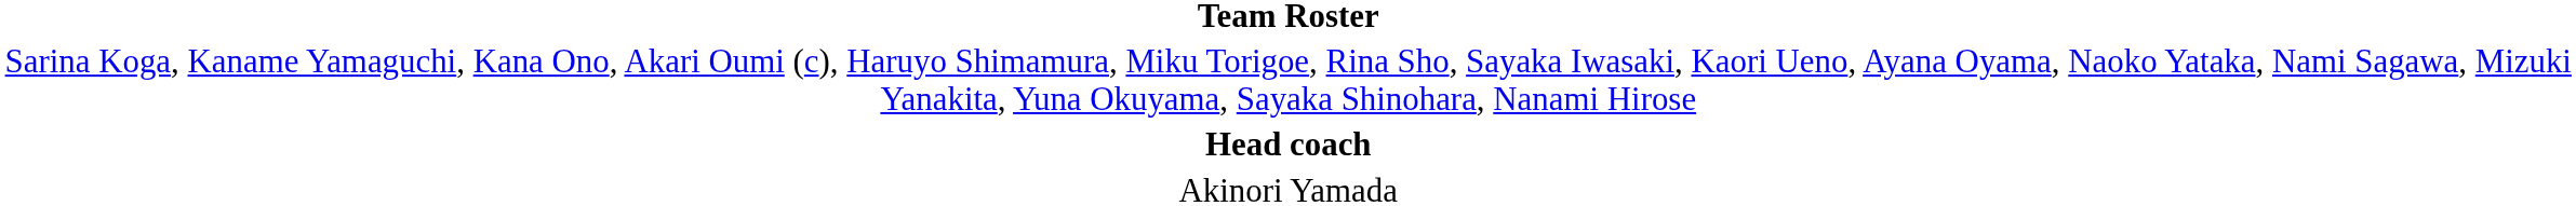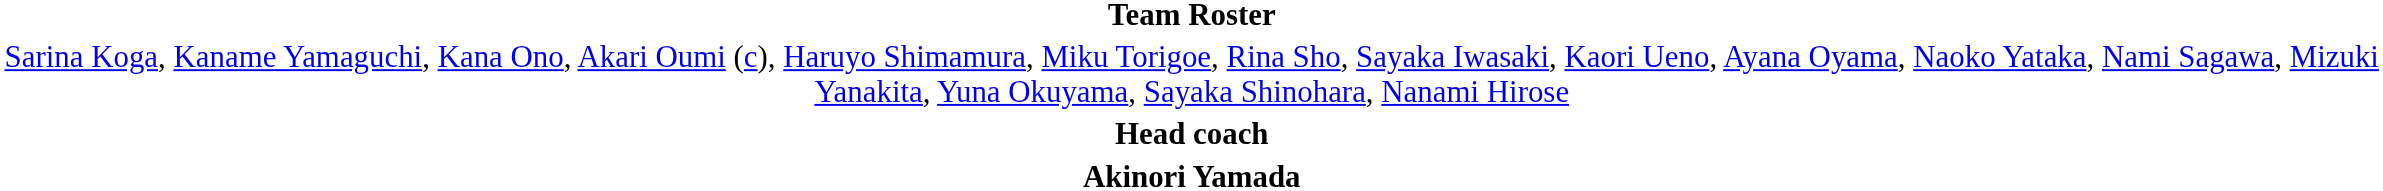row 4 | column 1: normal -> bold
